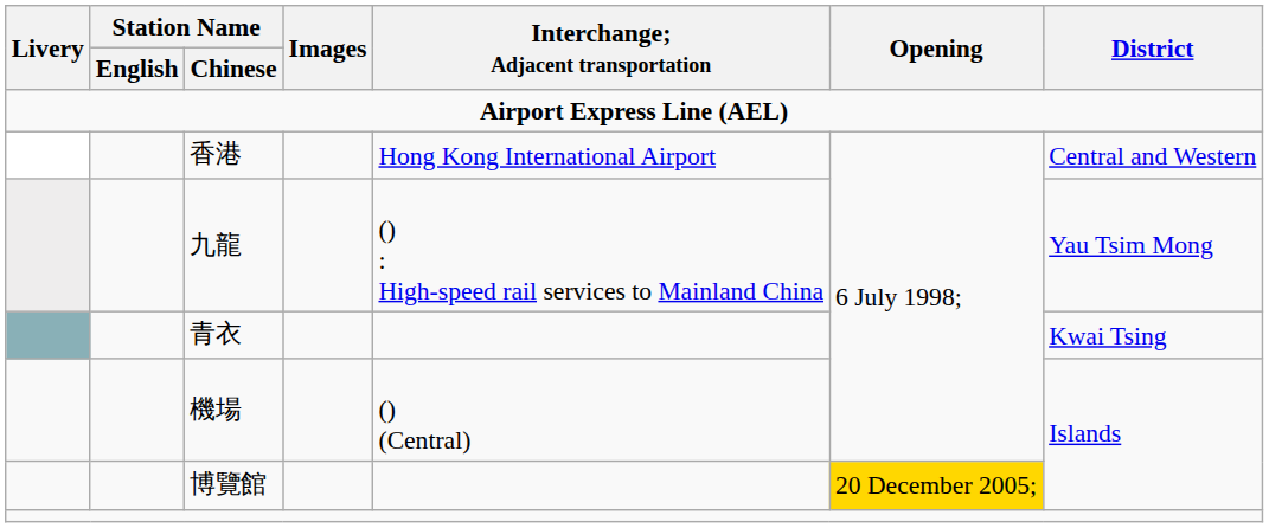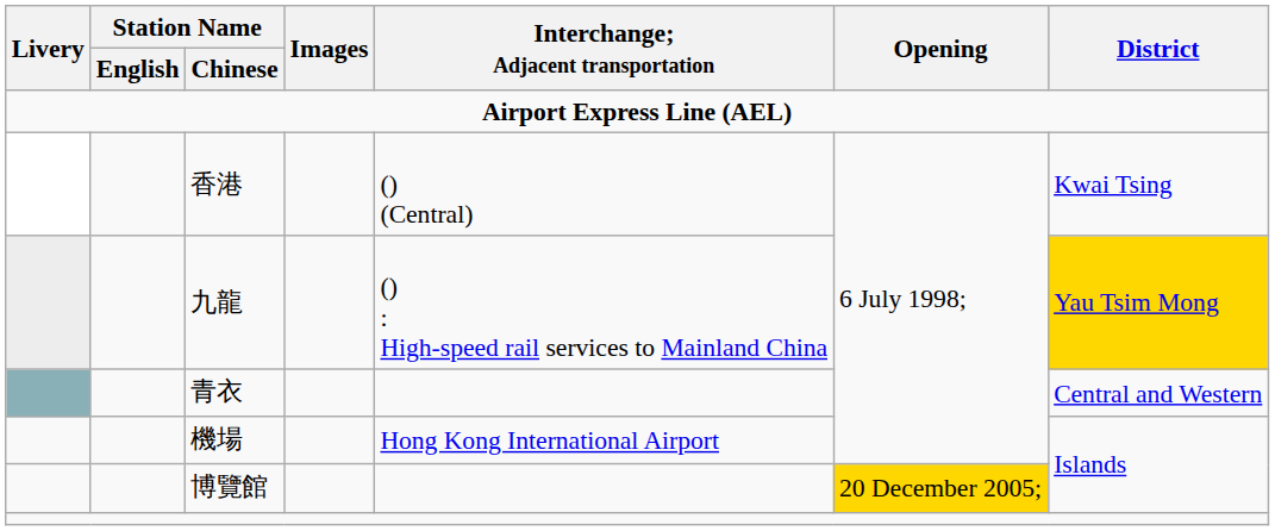香港 | Interchange; Adjacent transportation: Hong Kong International Airport -> () (Central)
香港 | District: Central and Western -> Kwai Tsing
九龍 | District: no background -> gold background
青衣 | District: Kwai Tsing -> Central and Western
機場 | Interchange; Adjacent transportation: () (Central) -> Hong Kong International Airport
